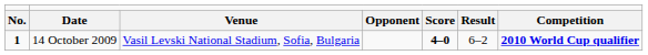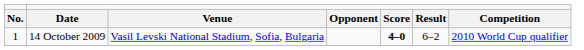14 October 2009 | column 1: bold -> normal
14 October 2009 | column 7: bold -> normal
